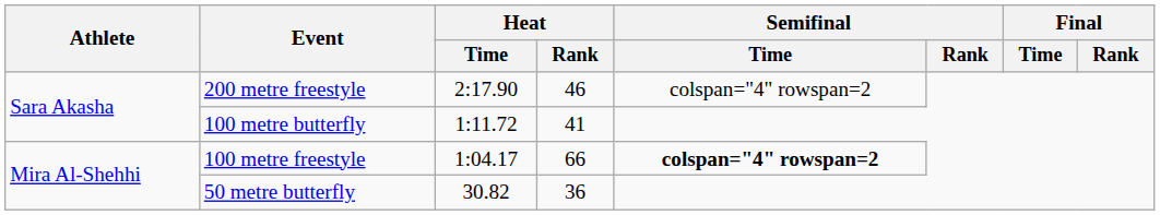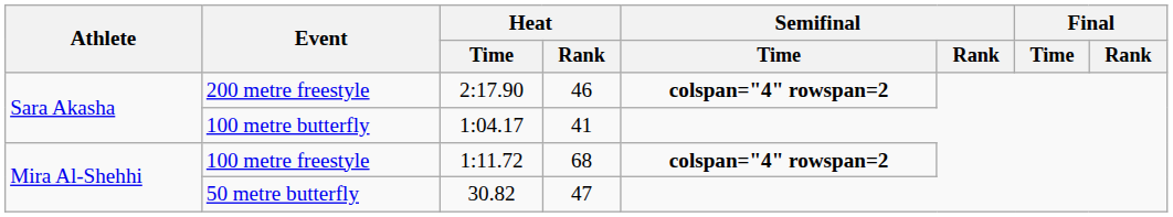200 metre freestyle | Semifinal / Time: normal -> bold
100 metre butterfly | Heat / Time: 1:11.72 -> 1:04.17
100 metre freestyle | Heat / Time: 1:04.17 -> 1:11.72
100 metre freestyle | Heat / Rank: 66 -> 68
50 metre butterfly | Heat / Rank: 36 -> 47
